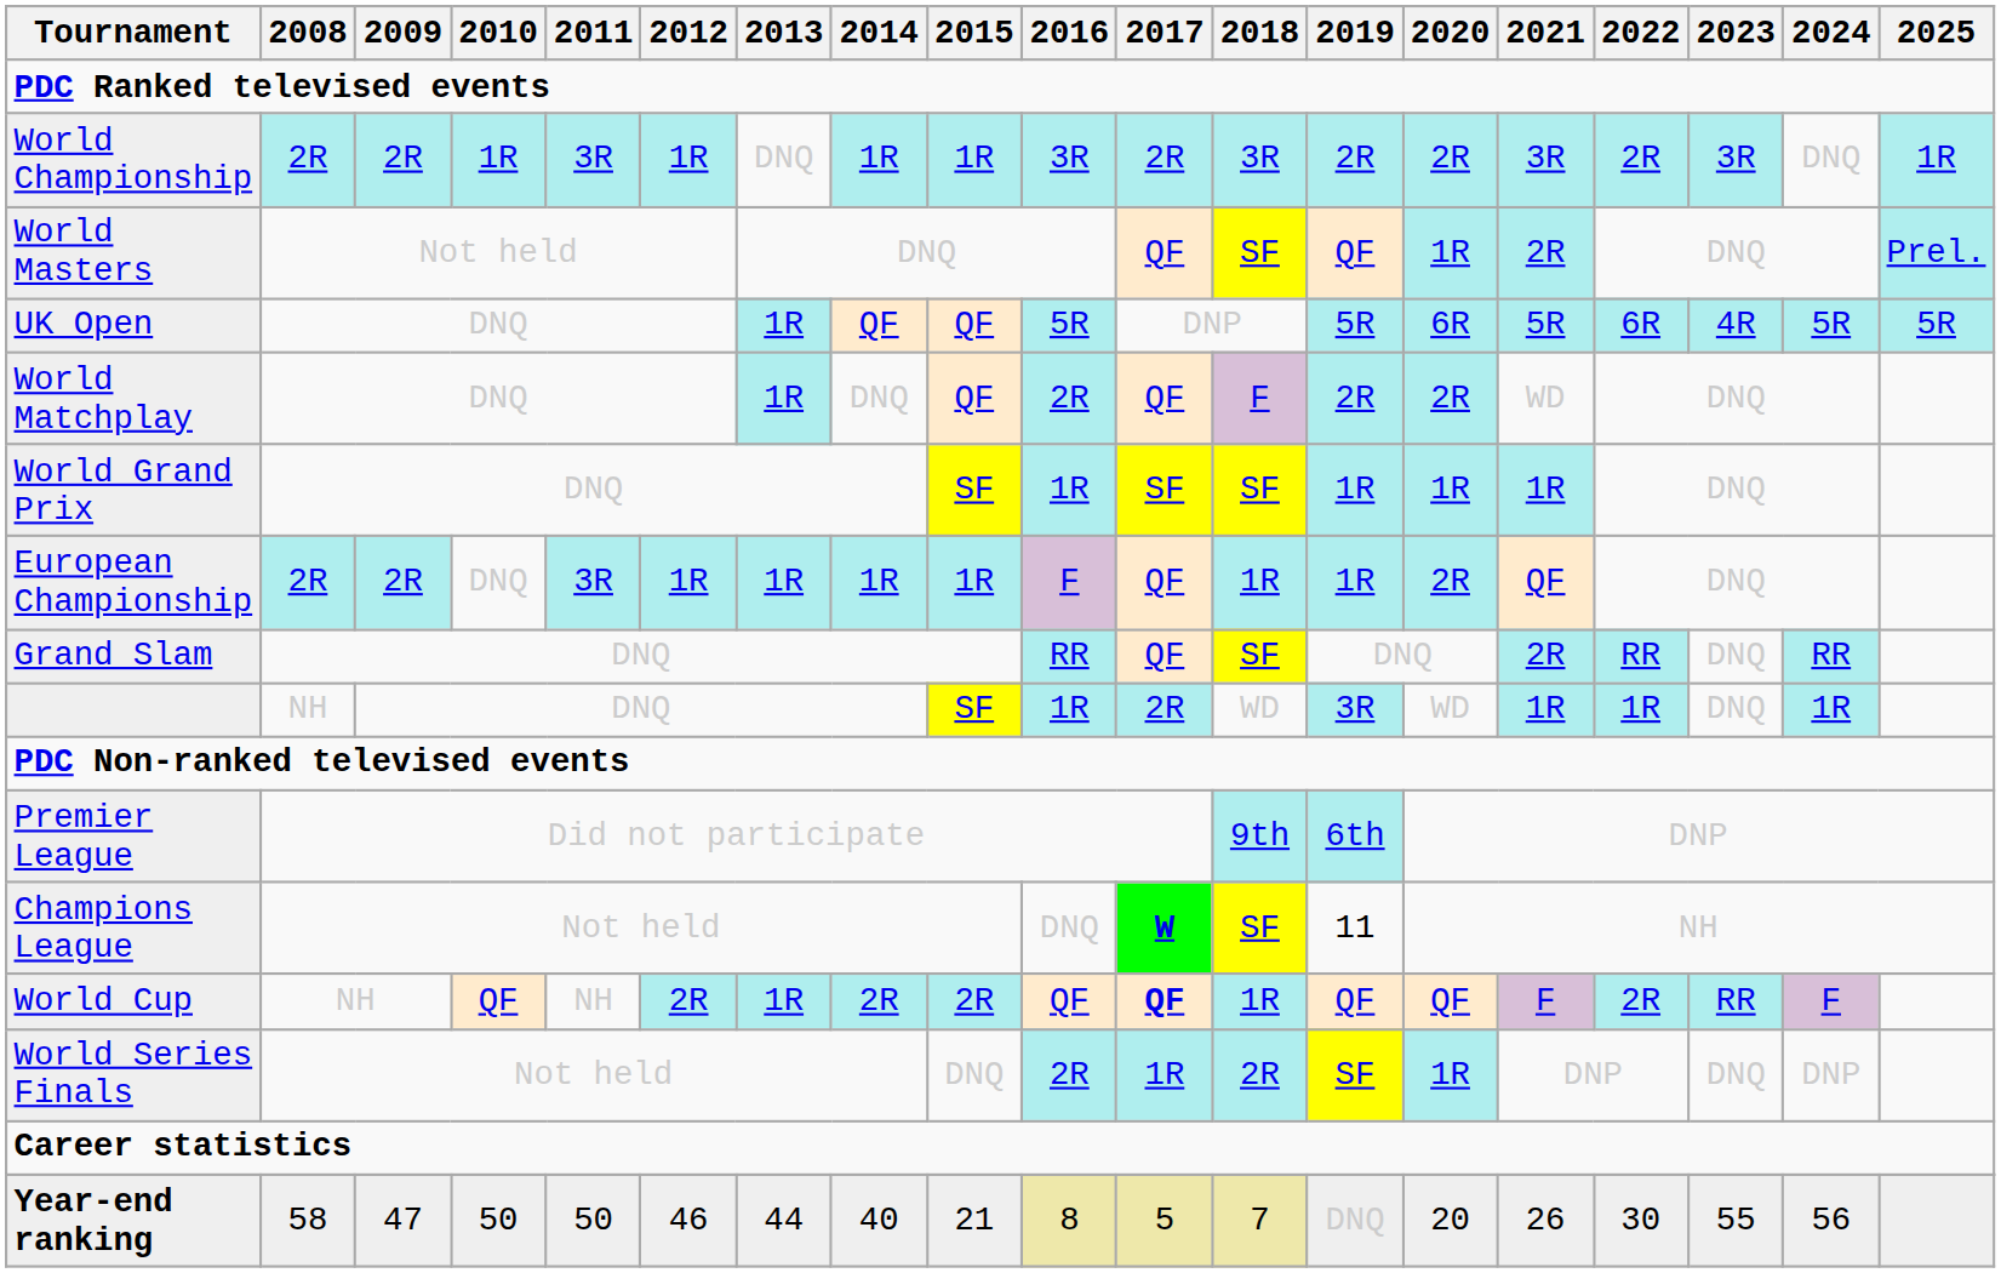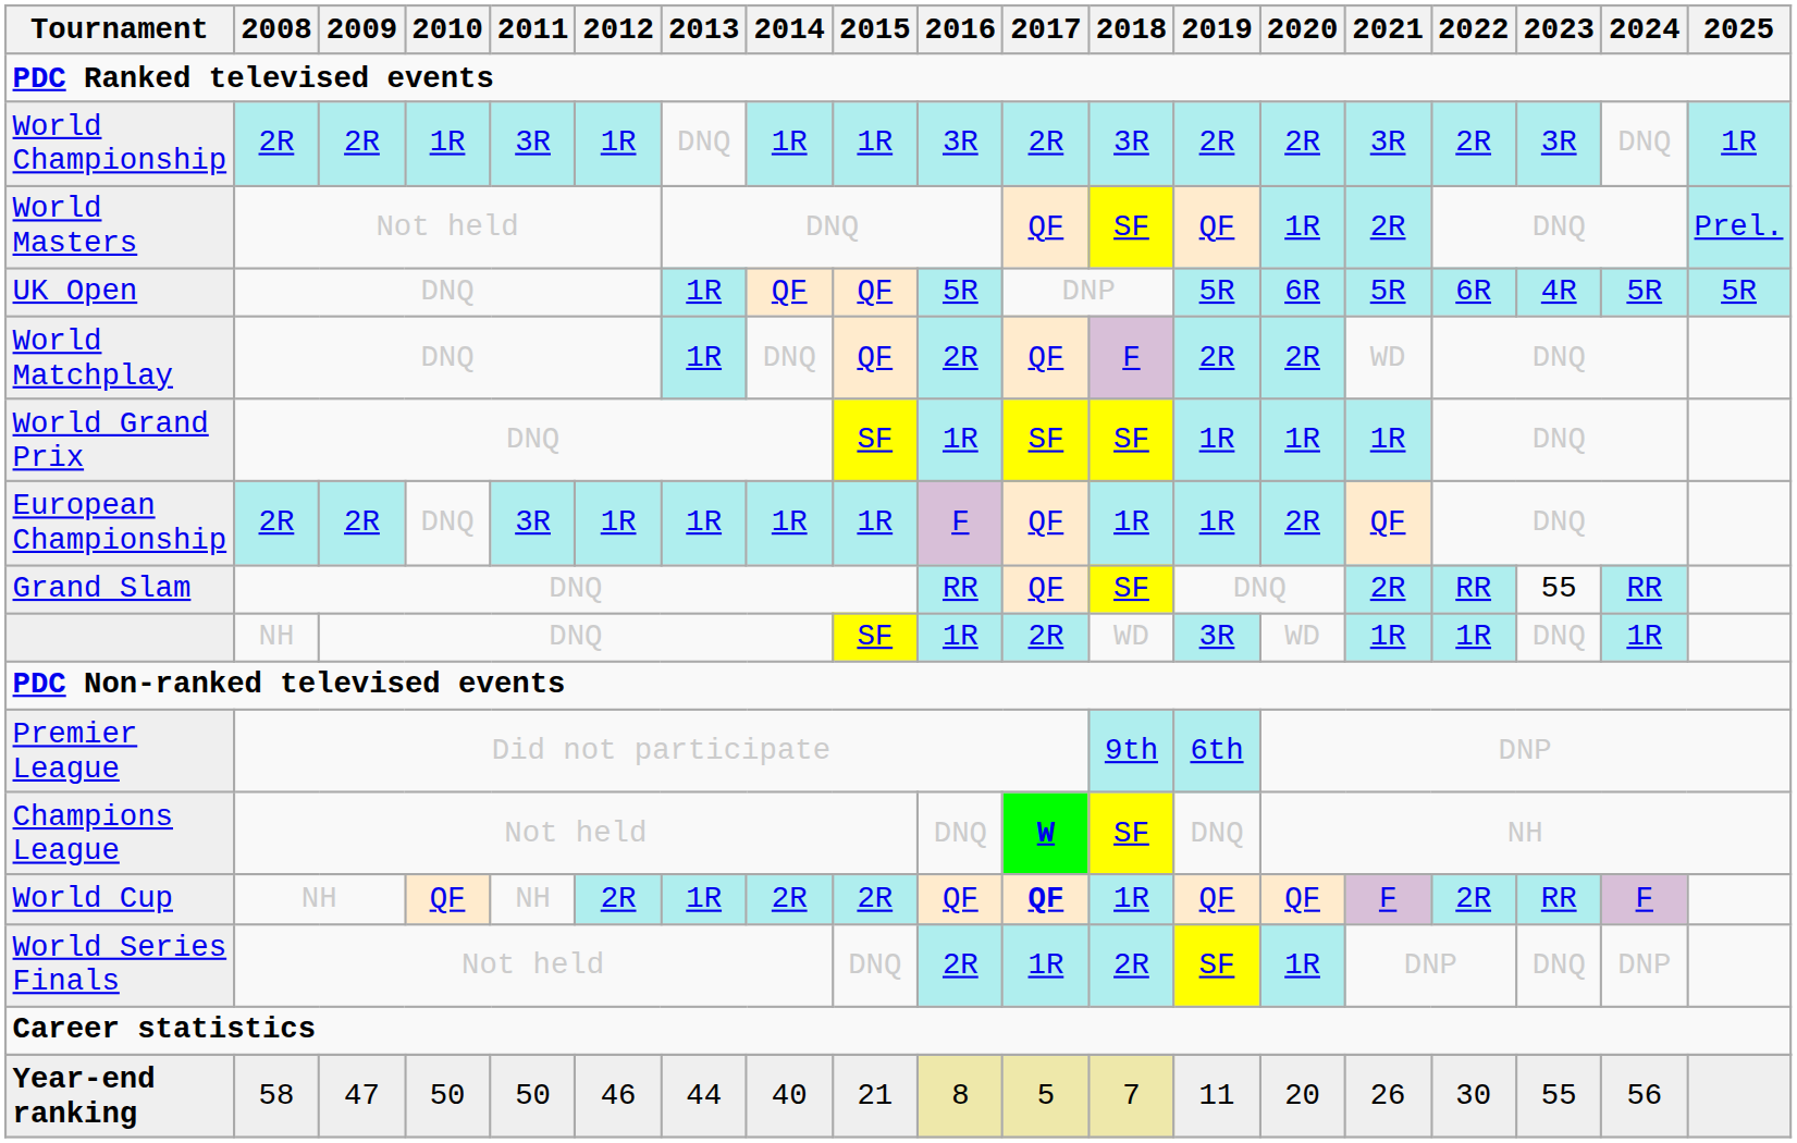Grand Slam | 2023: DNQ -> 55
Champions League | 2019: 11 -> DNQ
Year-end ranking | 2019: DNQ -> 11
